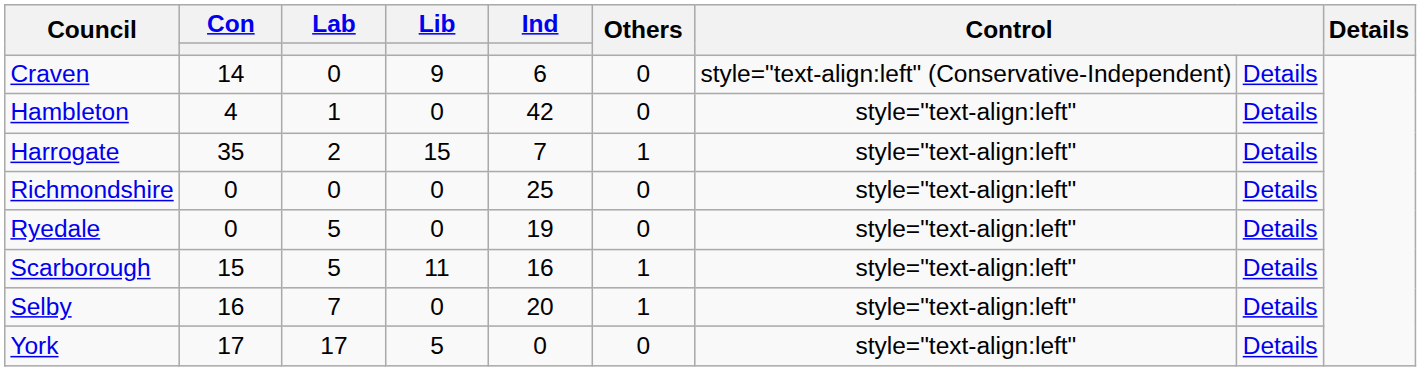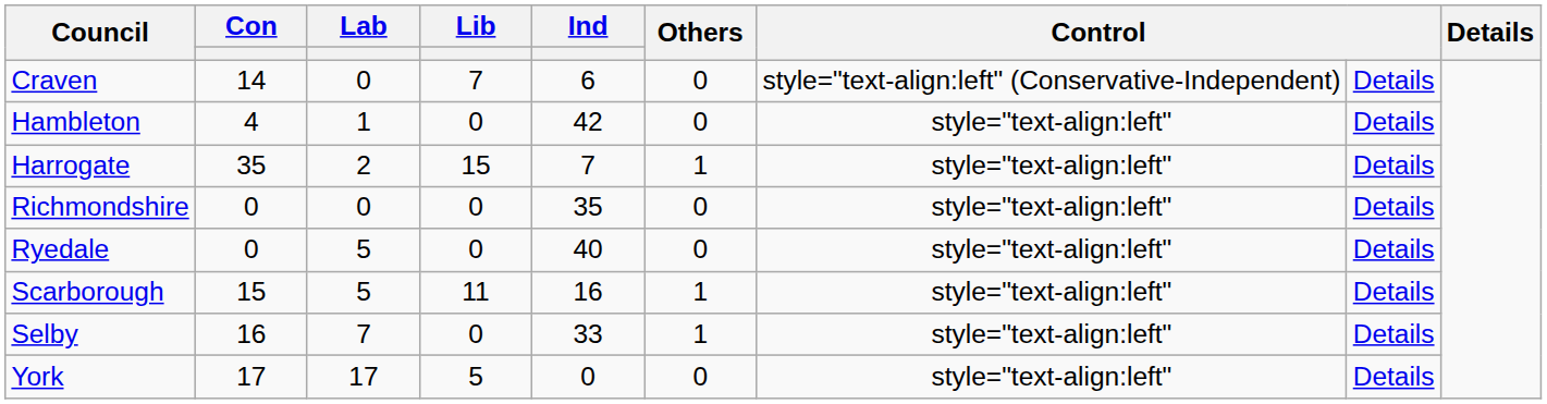Craven | Lib: 9 -> 7
Richmondshire | Ind: 25 -> 35
Ryedale | Ind: 19 -> 40
Selby | Ind: 20 -> 33
